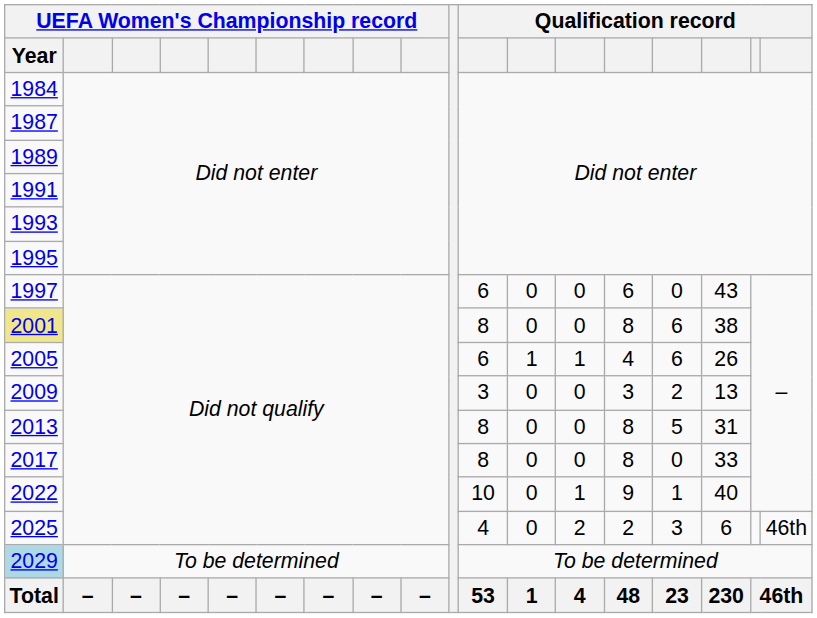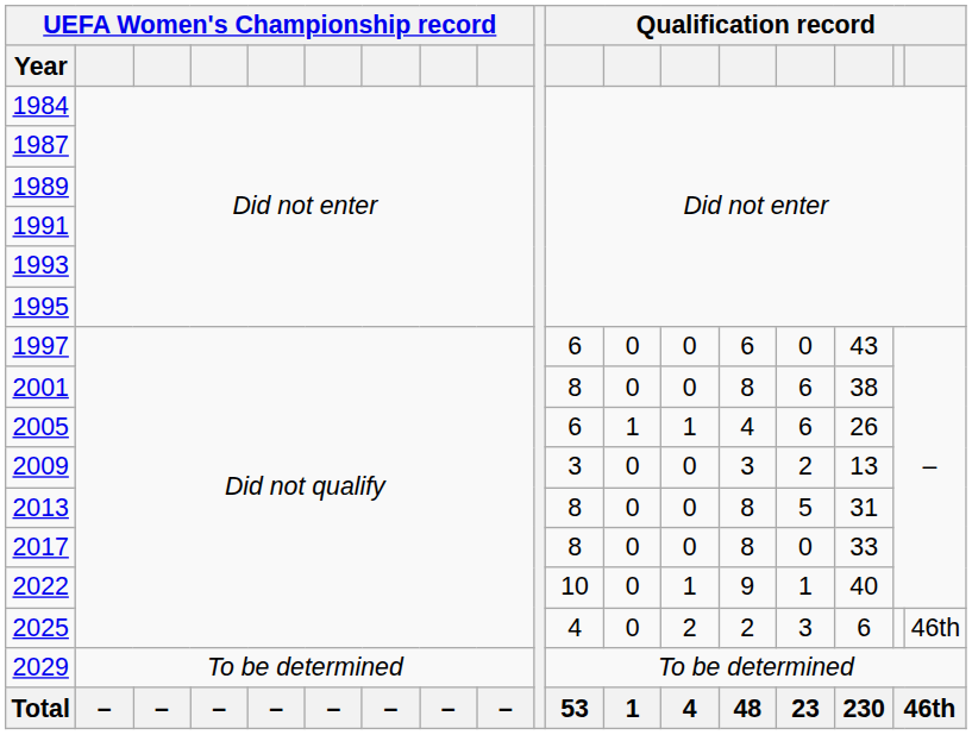2001 | UEFA Women's Championship record / Year: khaki background -> no background
2029 | UEFA Women's Championship record / Year: lightblue background -> no background
